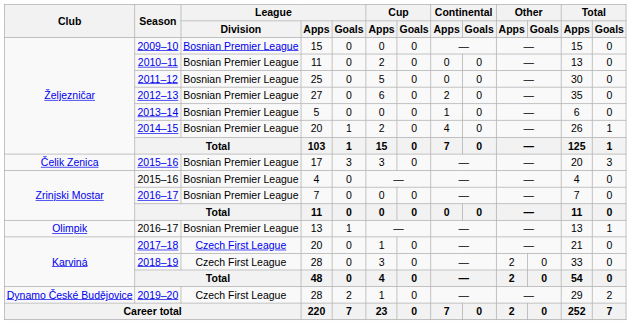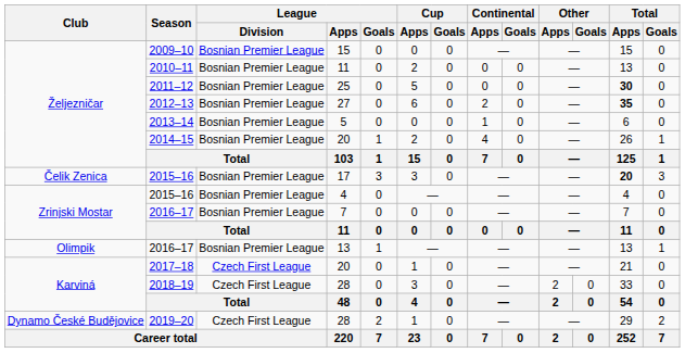2011–12 | Total / Apps: normal -> bold
2012–13 | Total / Apps: normal -> bold
2015–16 / 17 | Total / Apps: normal -> bold
